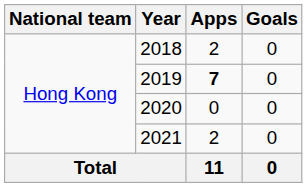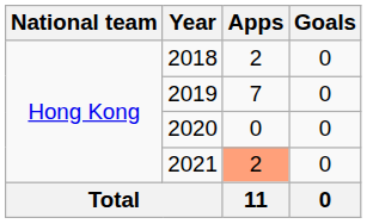2019 | Apps: bold -> normal
2021 | Apps: no background -> lightsalmon background
